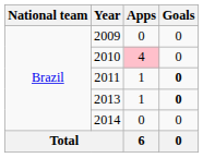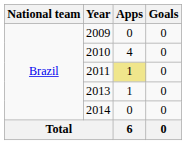2010 | Apps: pink background -> no background
2011 | Apps: no background -> khaki background
2011 | Goals: bold -> normal
2013 | Goals: bold -> normal
